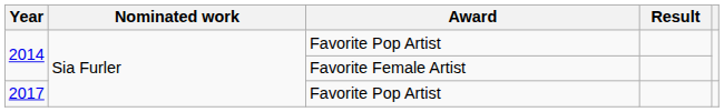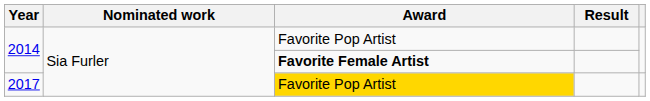2014 / Favorite Female Artist | Award: normal -> bold
2017 | Award: no background -> gold background
